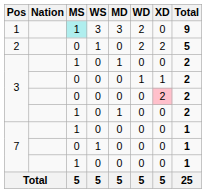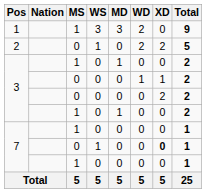row 2 | MS: paleturquoise background -> no background
row 6 | XD: pink background -> no background
row 9 | XD: normal -> bold
